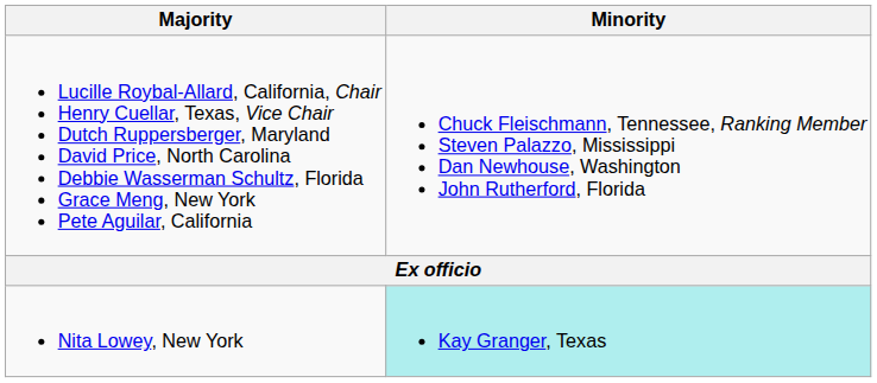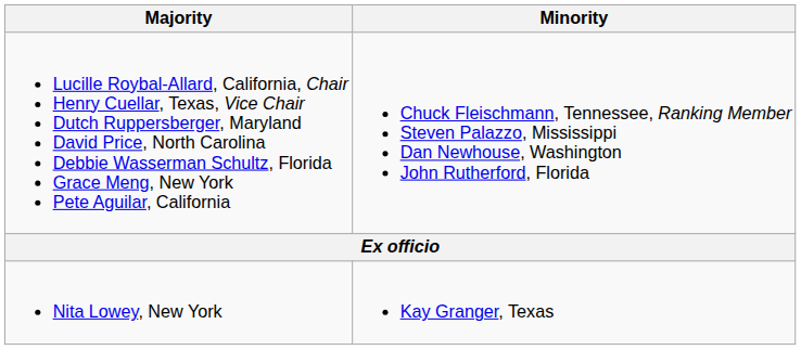Nita Lowey, New York | Minority: paleturquoise background -> no background
